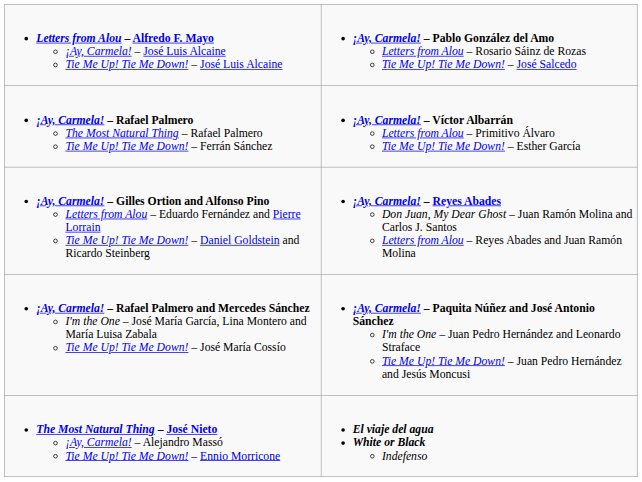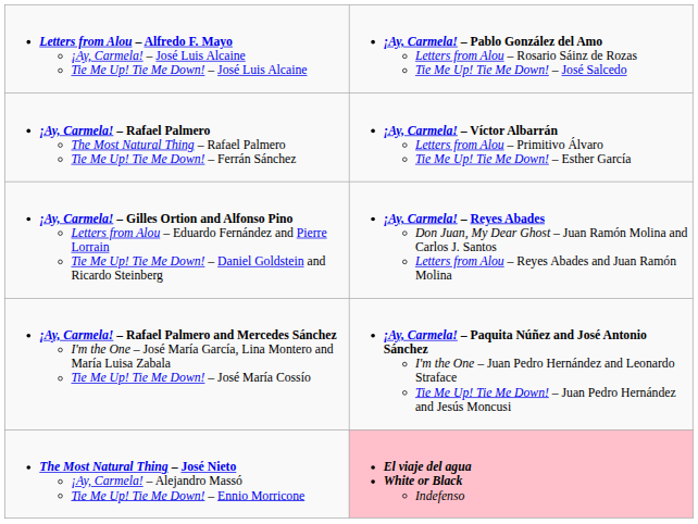row 5 | column 2: no background -> pink background
